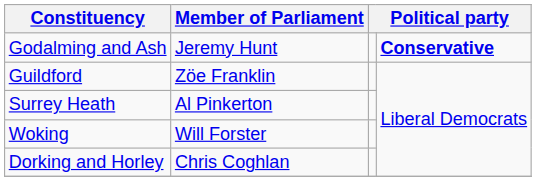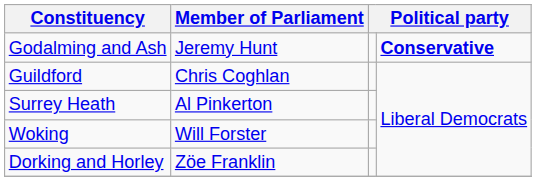Guildford | Member of Parliament: Zöe Franklin -> Chris Coghlan
Dorking and Horley | Member of Parliament: Chris Coghlan -> Zöe Franklin
